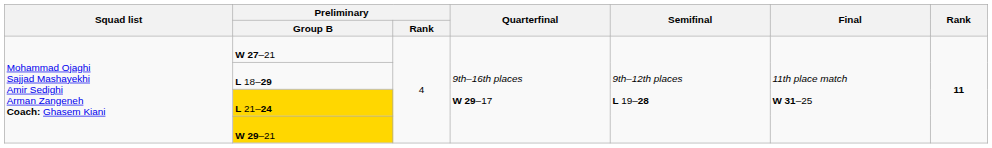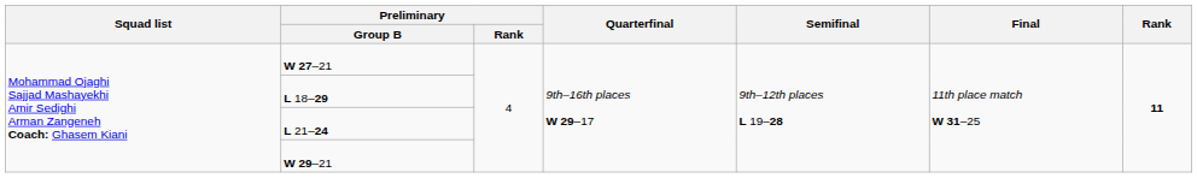L 21–24 | Preliminary / Group B: gold background -> no background
W 29–21 | Preliminary / Group B: gold background -> no background
